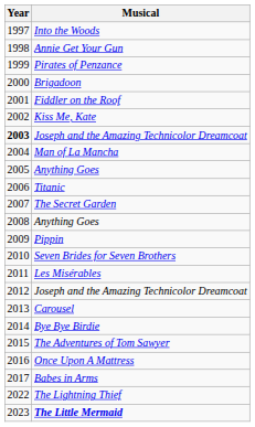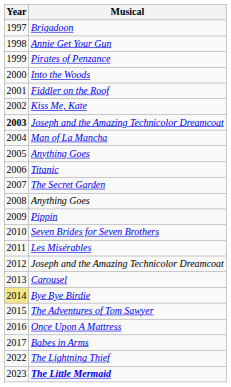row 2 | Musical: Into the Woods -> Brigadoon
row 5 | Musical: Brigadoon -> Into the Woods
row 19 | Year: no background -> khaki background
